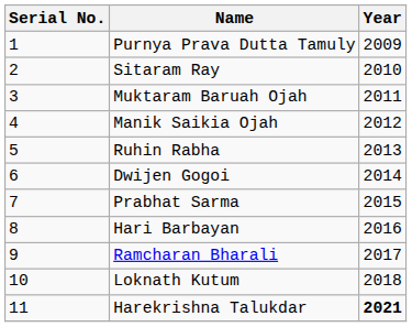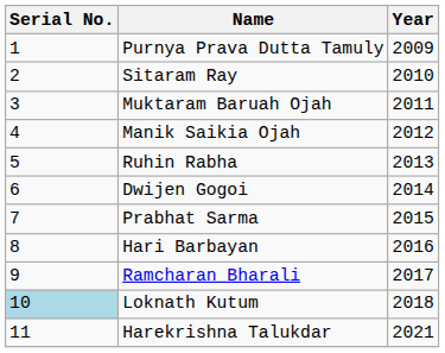Loknath Kutum | Serial No.: no background -> lightblue background
Harekrishna Talukdar | Year: bold -> normal
